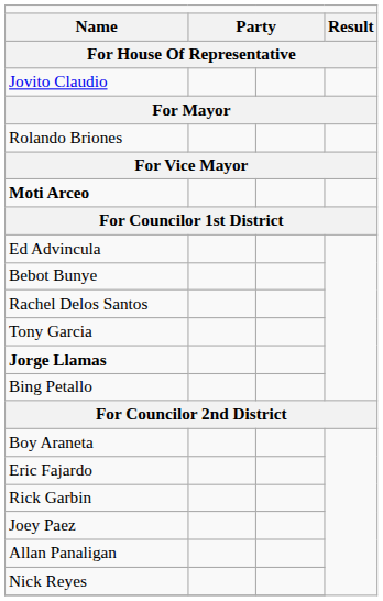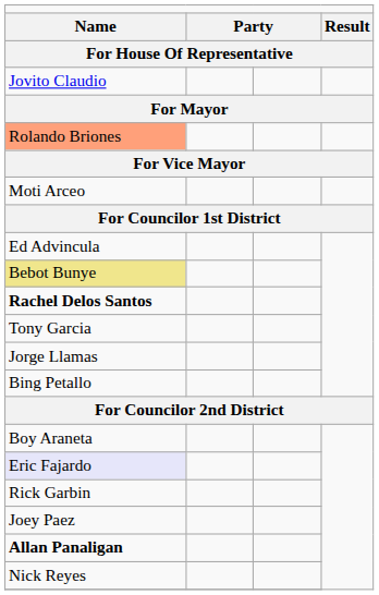Rolando Briones | column 1: no background -> lightsalmon background
Moti Arceo | column 1: bold -> normal
Bebot Bunye | column 1: no background -> khaki background
Rachel Delos Santos | column 1: normal -> bold
Jorge Llamas | column 1: bold -> normal
Eric Fajardo | column 1: no background -> lavender background
Allan Panaligan | column 1: normal -> bold
